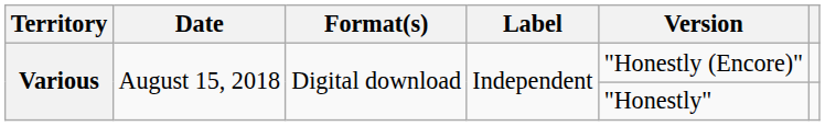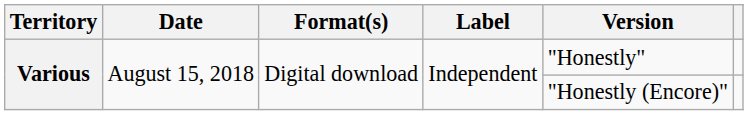row 2 | Version: "Honestly (Encore)" -> "Honestly"
row 3 | Version: "Honestly" -> "Honestly (Encore)"
